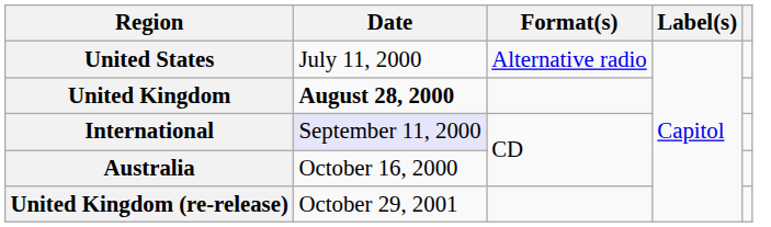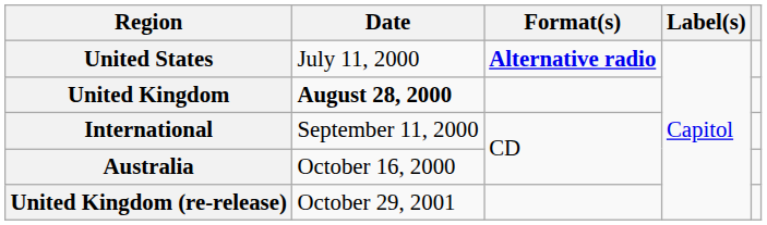United States | Format(s): normal -> bold
International | Date: lavender background -> no background
